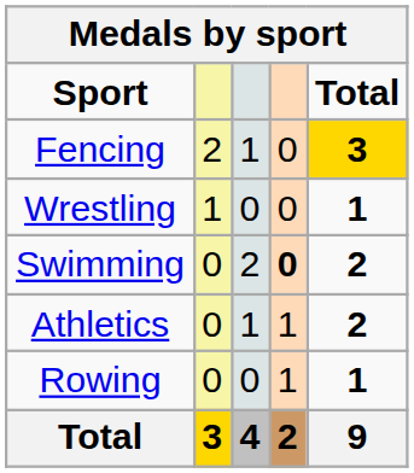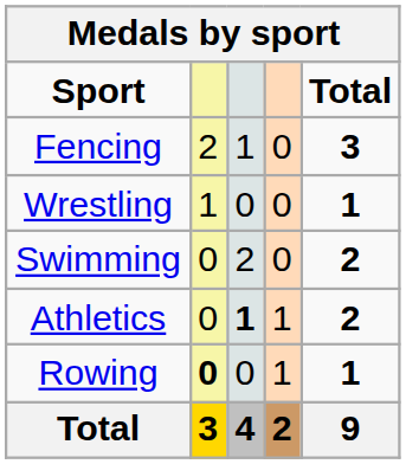Fencing | Total: gold background -> no background
Swimming | column 4: bold -> normal
Athletics | column 3: normal -> bold
Rowing | column 2: normal -> bold
